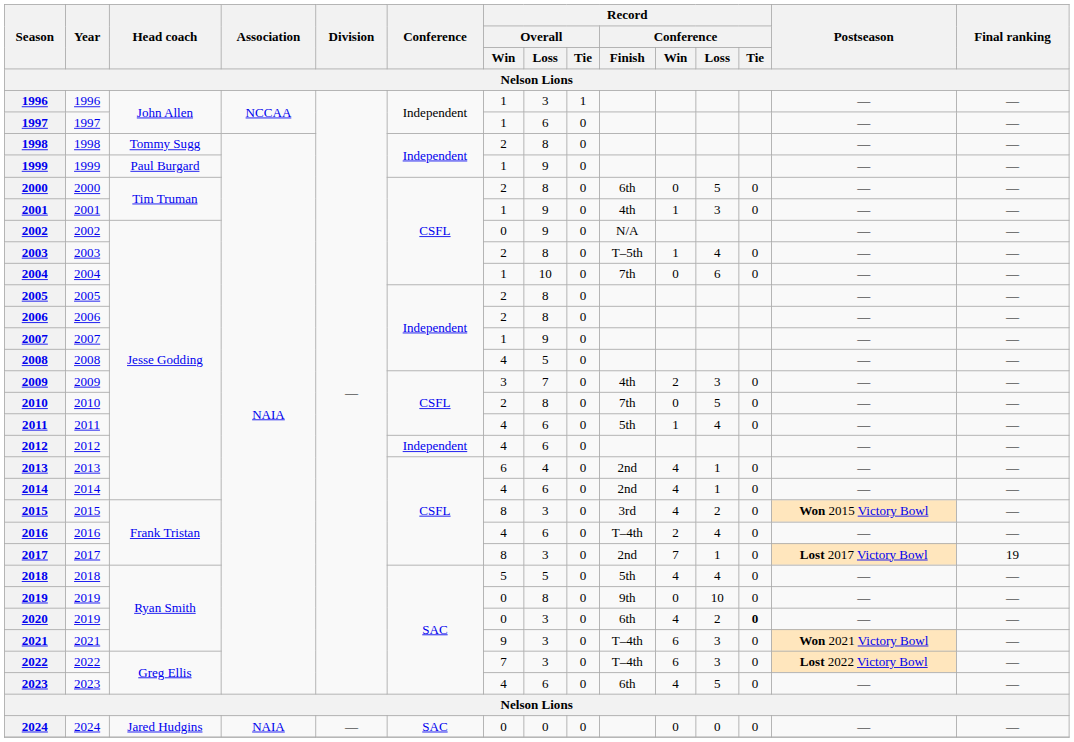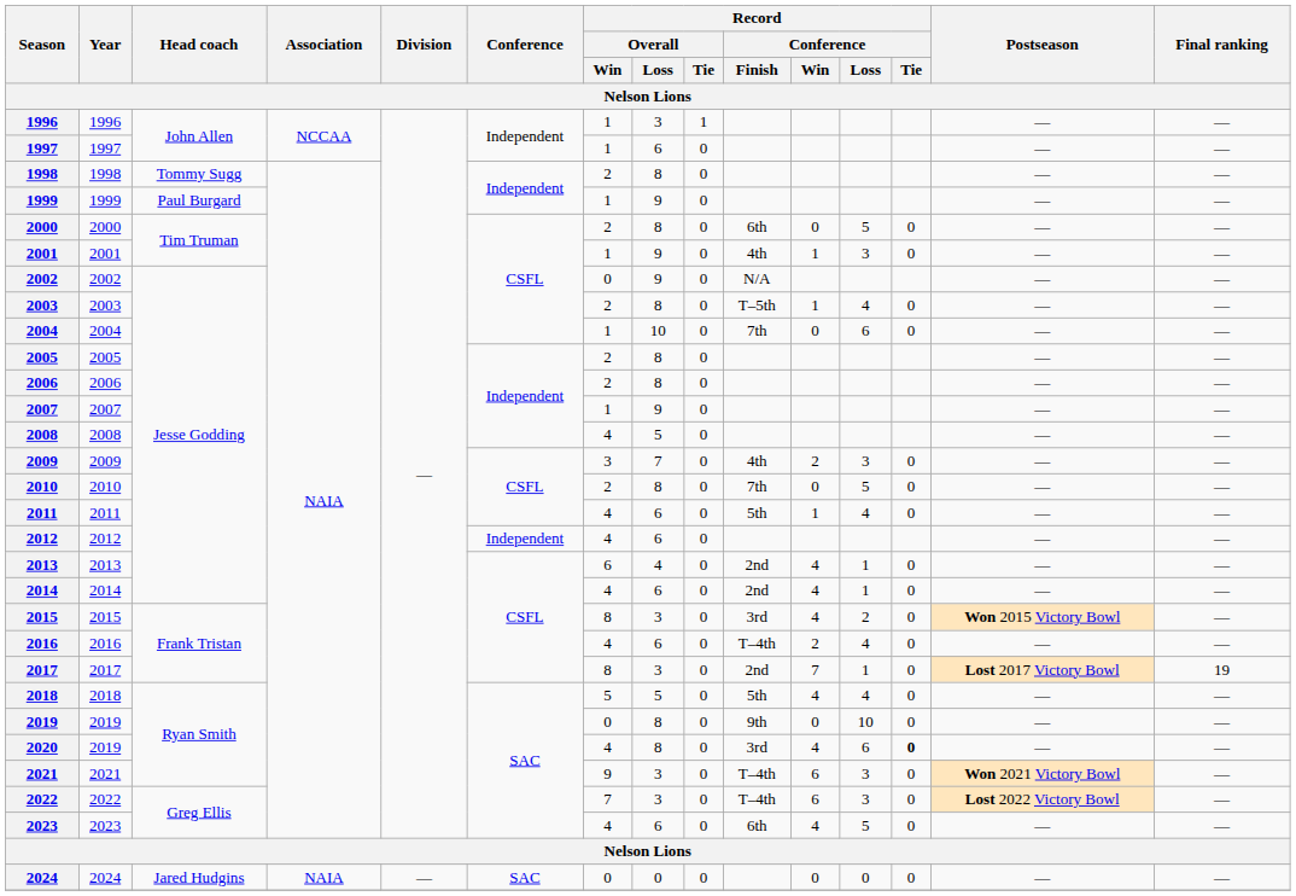2020 | Record / Overall / Win: 0 -> 4
2020 | Record / Overall / Loss: 3 -> 8
2020 | Record / Conference / Finish: 6th -> 3rd
2020 | Record / Conference / Loss: 2 -> 6
